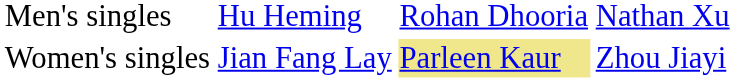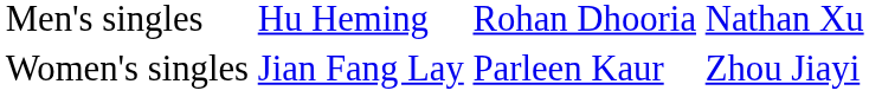Women's singles | column 3: khaki background -> no background
